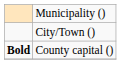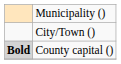row 3 | column 1: no background -> lightgrey background
